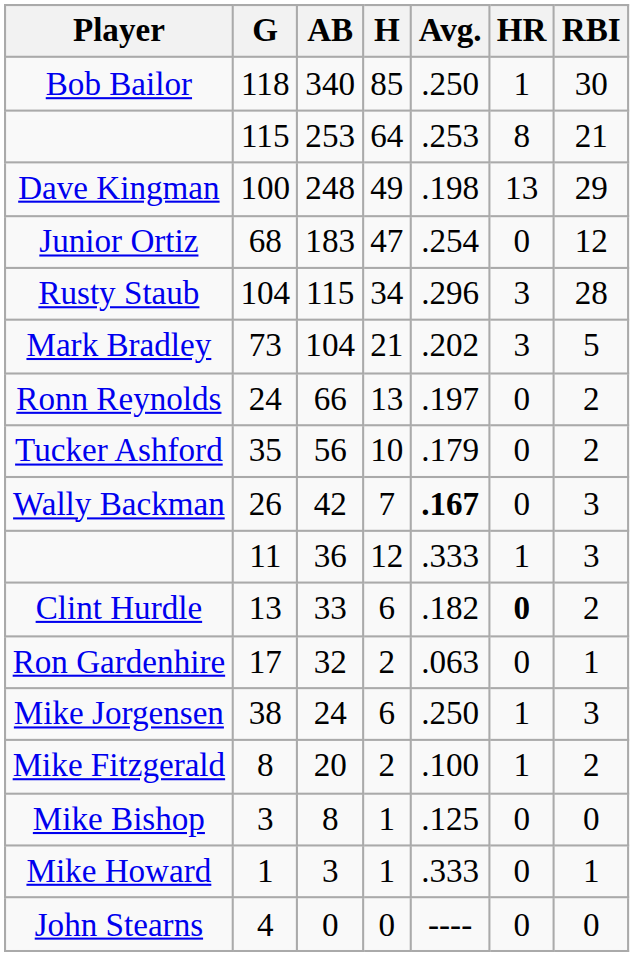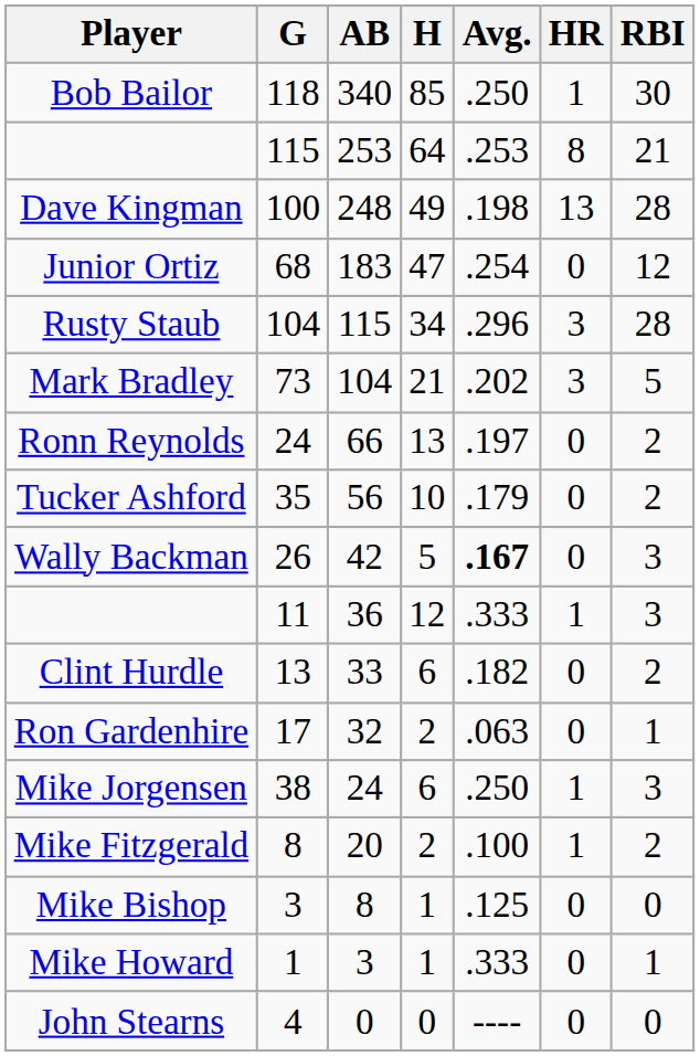Dave Kingman | RBI: 29 -> 28
Wally Backman | H: 7 -> 5
Clint Hurdle | HR: bold -> normal
